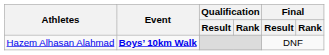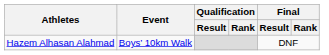Hazem Alhasan Alahmad | Event: bold -> normal
